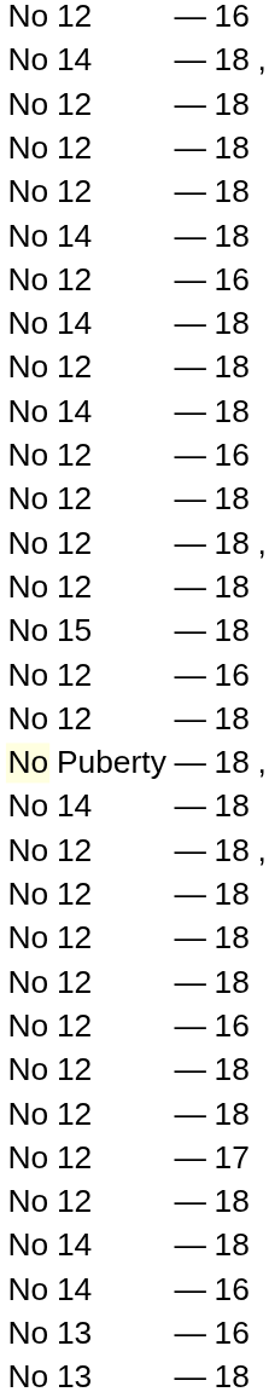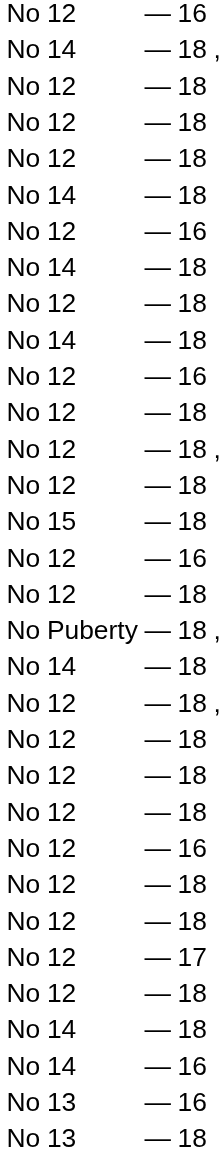Puberty | column 1: lightyellow background -> no background
